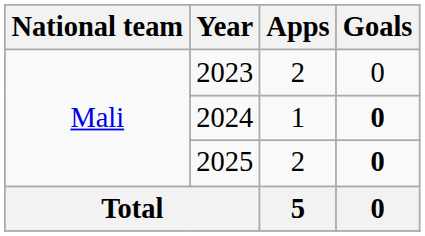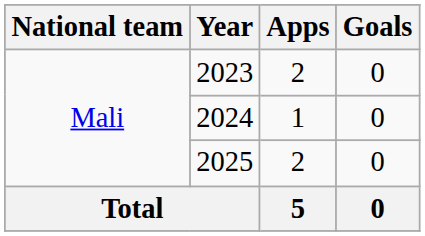2024 | Goals: bold -> normal
2025 | Goals: bold -> normal
